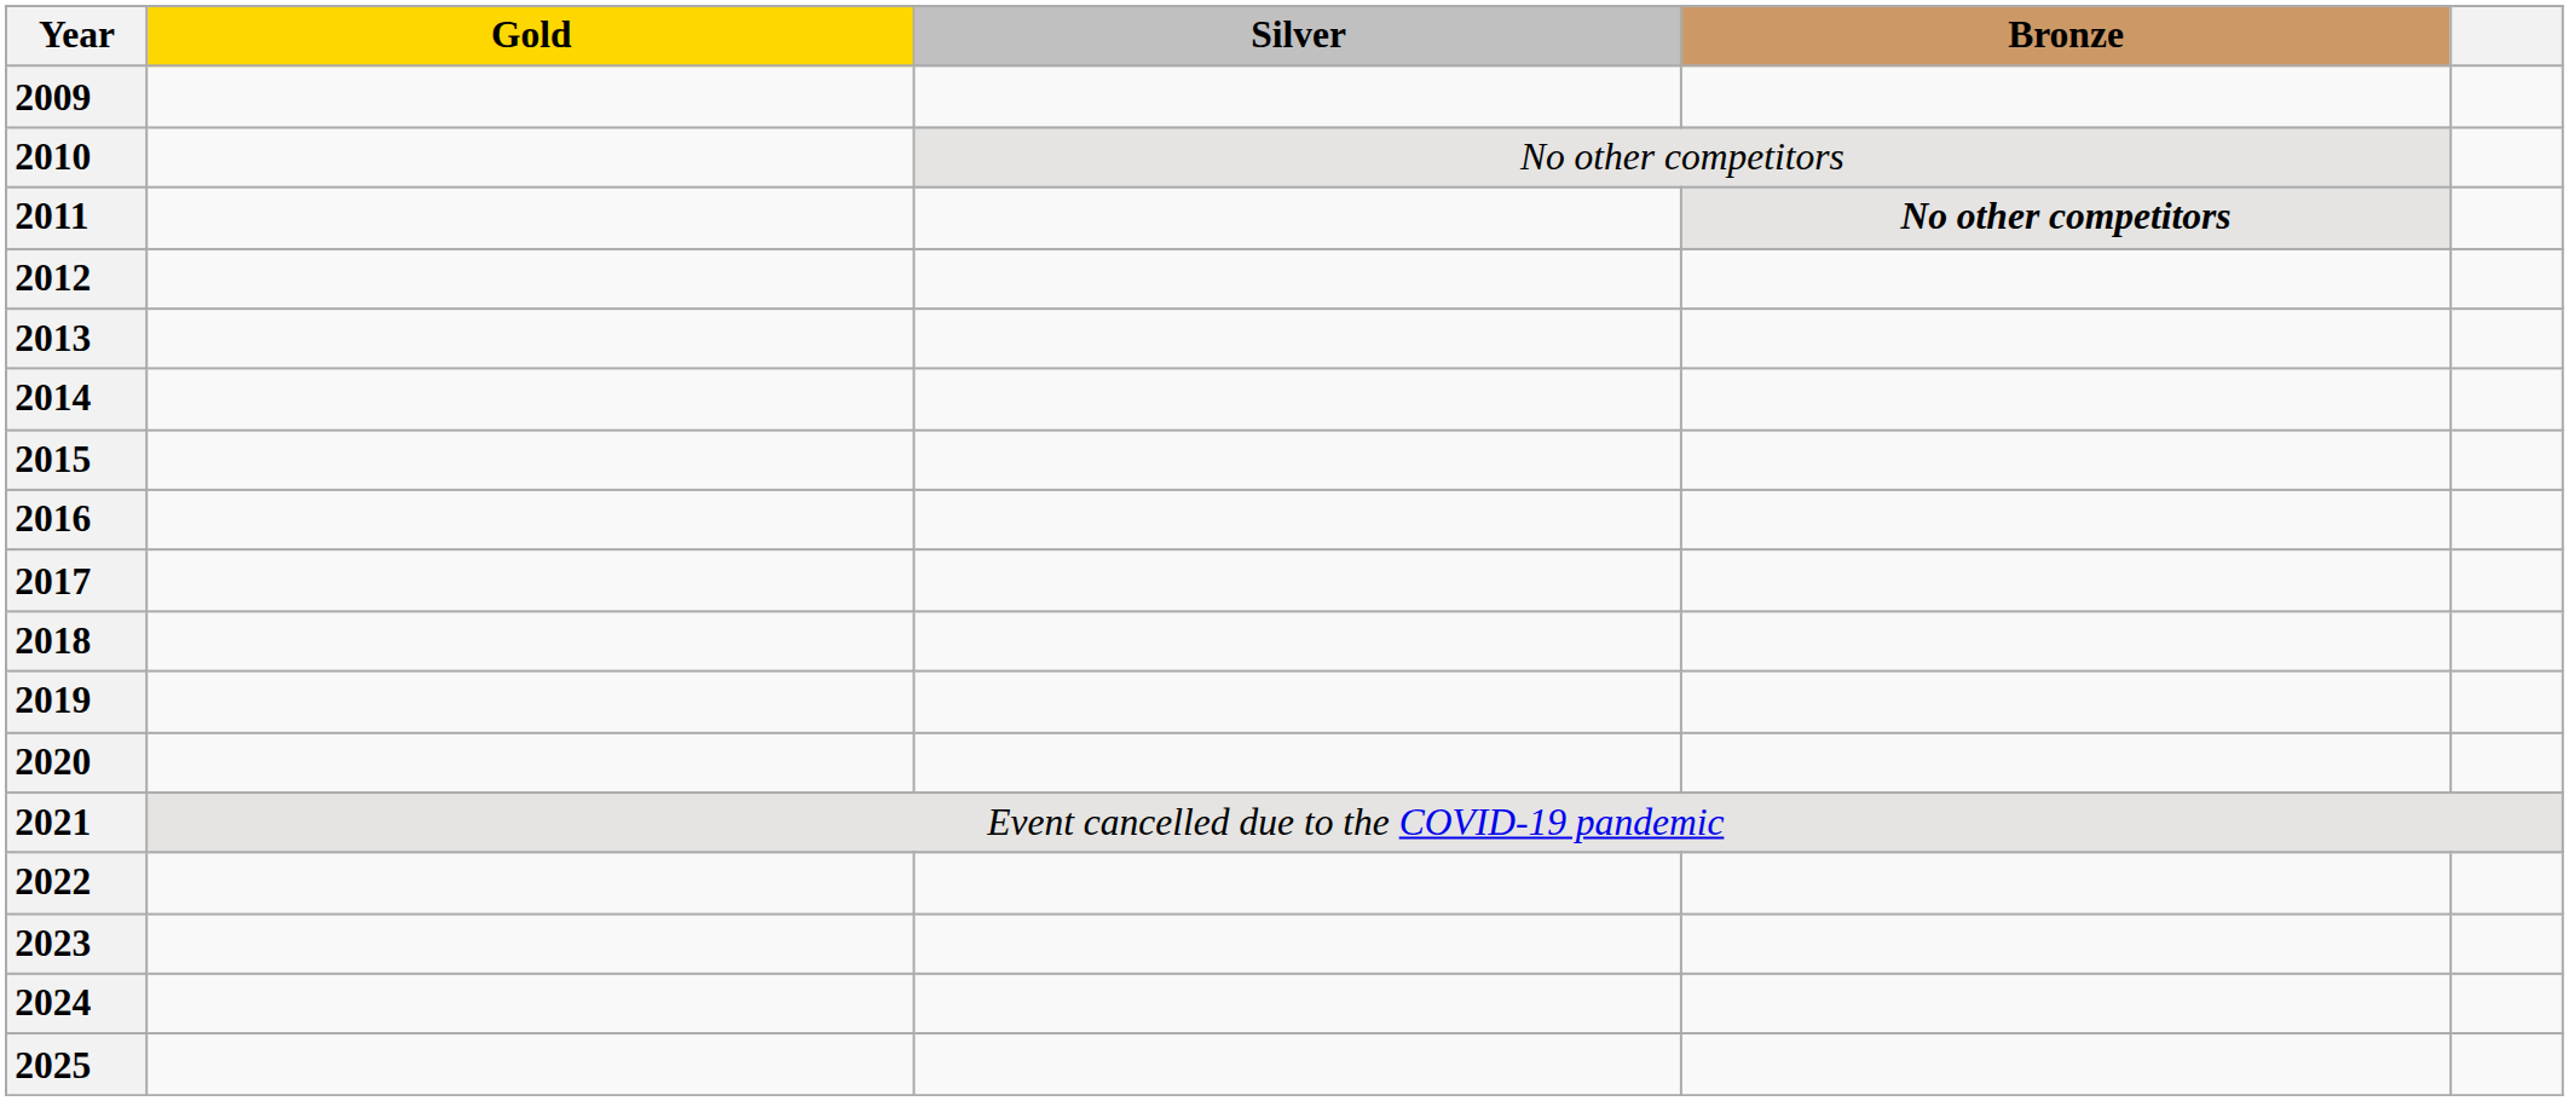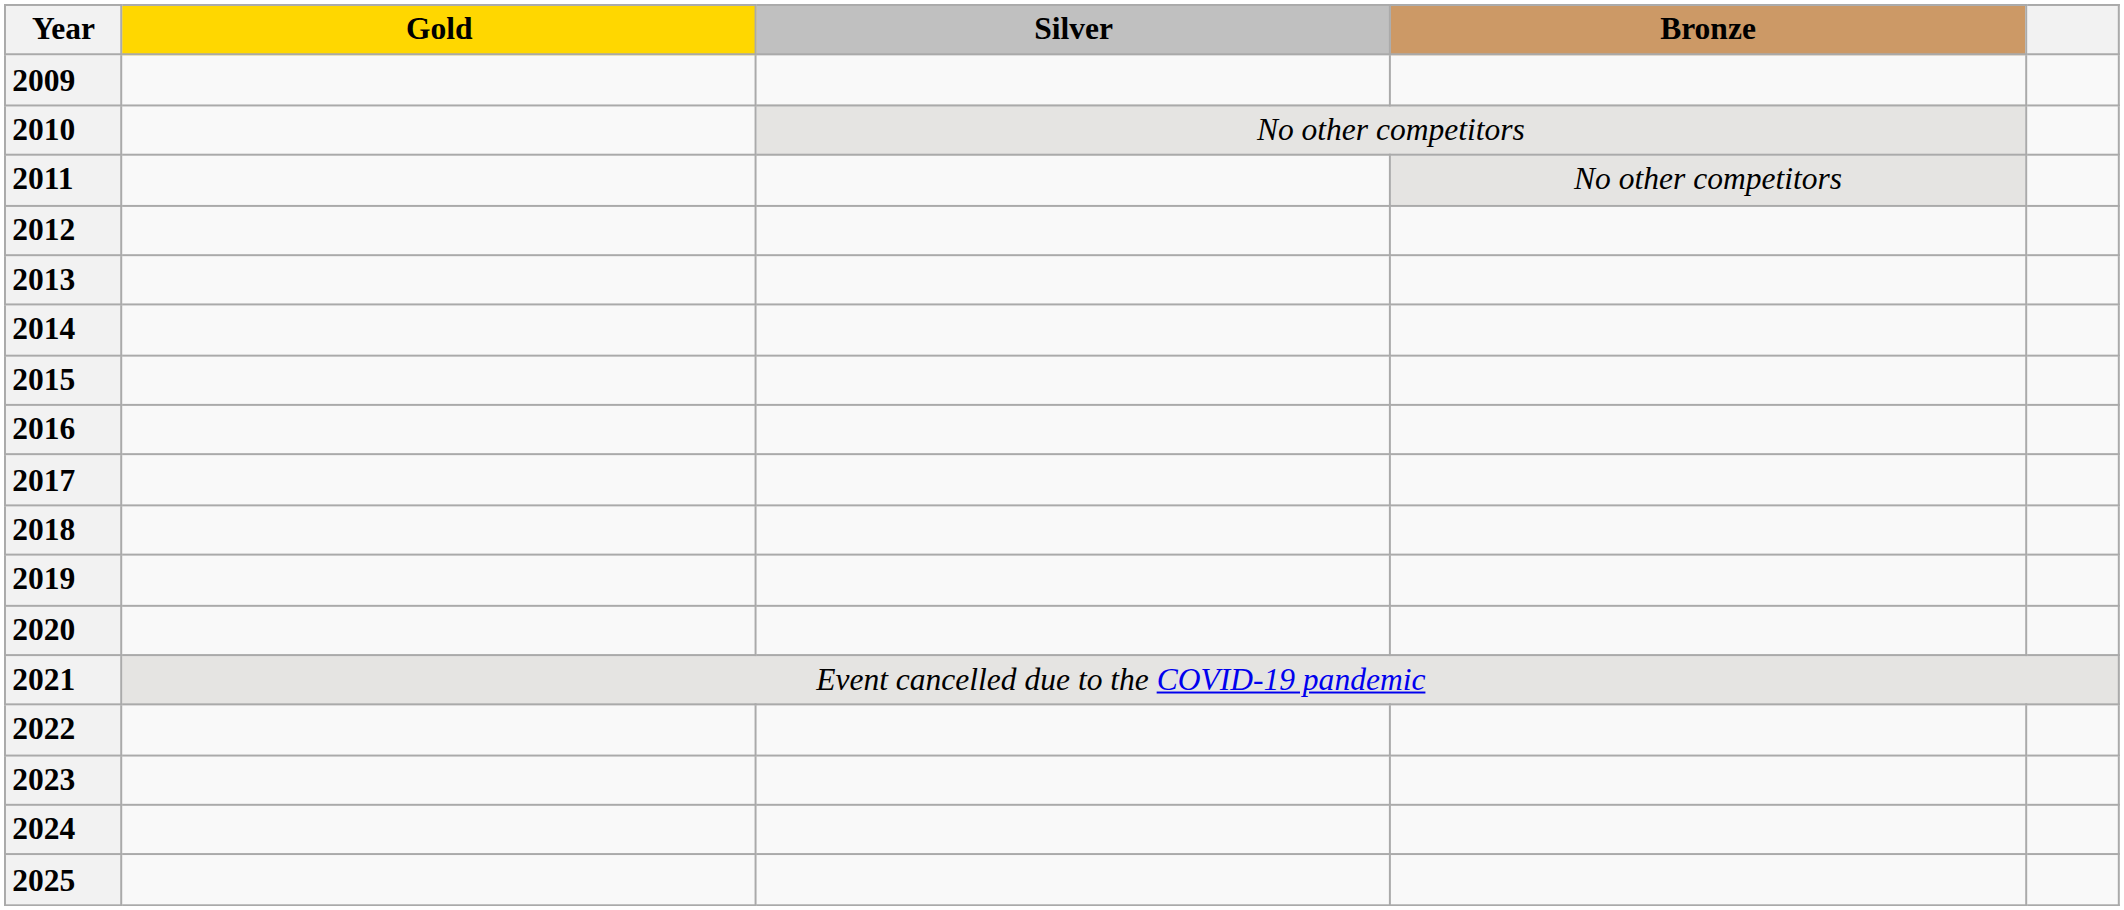2011 | Bronze: bold -> normal
